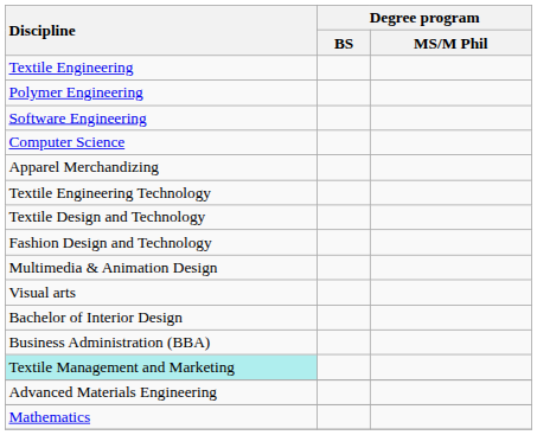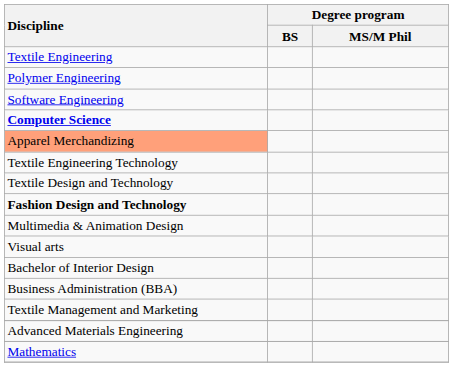Computer Science | Discipline: normal -> bold
Apparel Merchandizing | Discipline: no background -> lightsalmon background
Fashion Design and Technology | Discipline: normal -> bold
Textile Management and Marketing | Discipline: paleturquoise background -> no background
